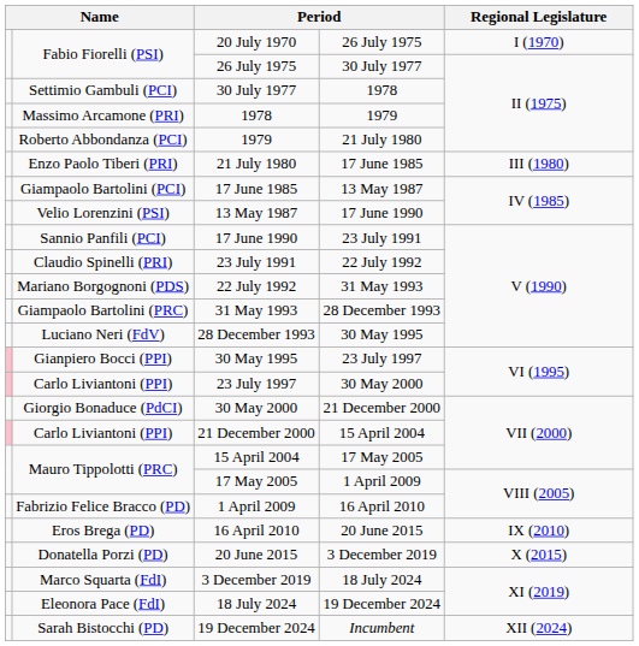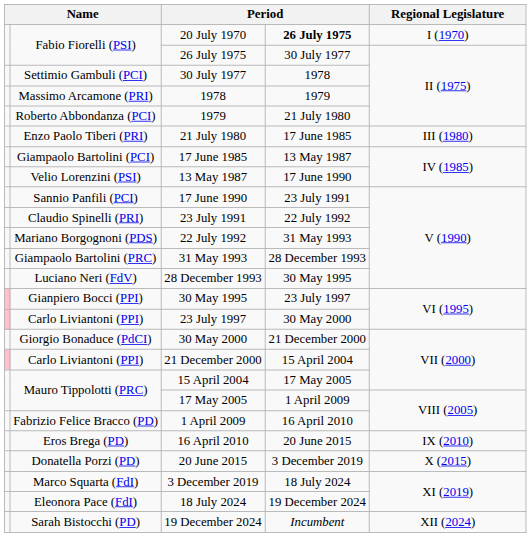20 July 1970 | column 4: normal -> bold
